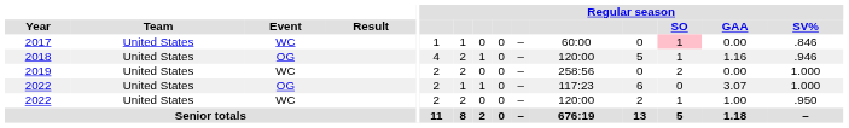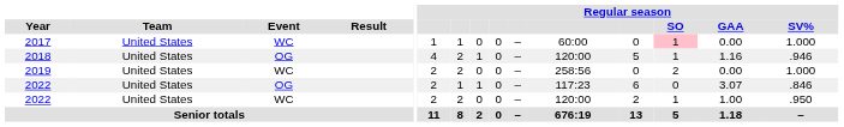2017 | Regular season / SV%: .846 -> 1.000
2022 / OG | Regular season / SV%: 1.000 -> .846
